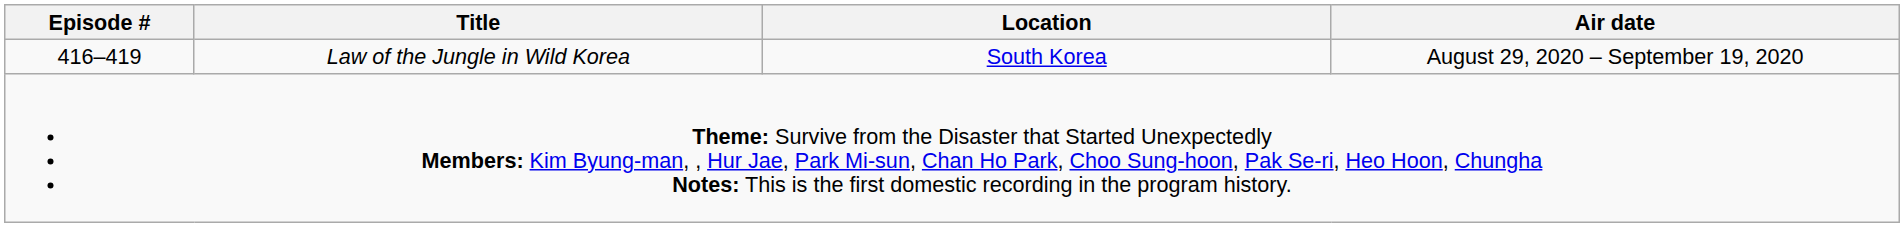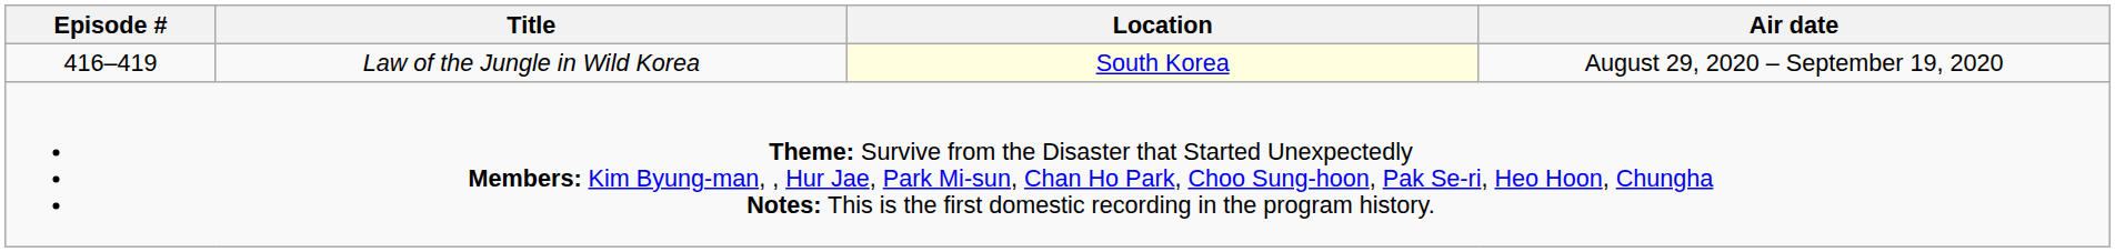416–419 | Location: no background -> lightyellow background
